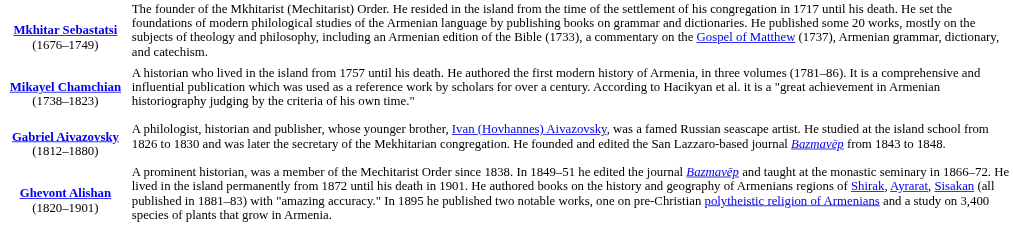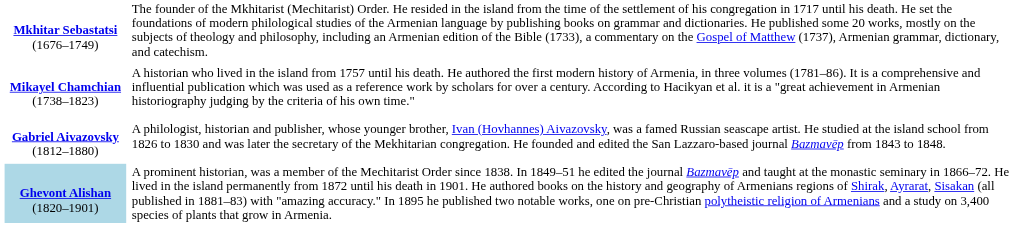Ghevont Alishan (1820–1901) | column 1: no background -> lightblue background
